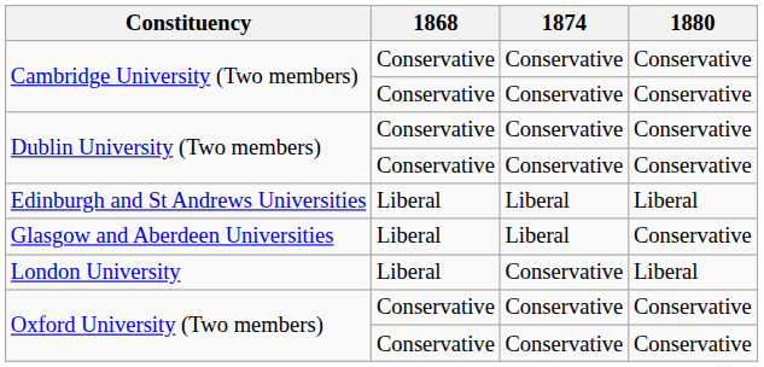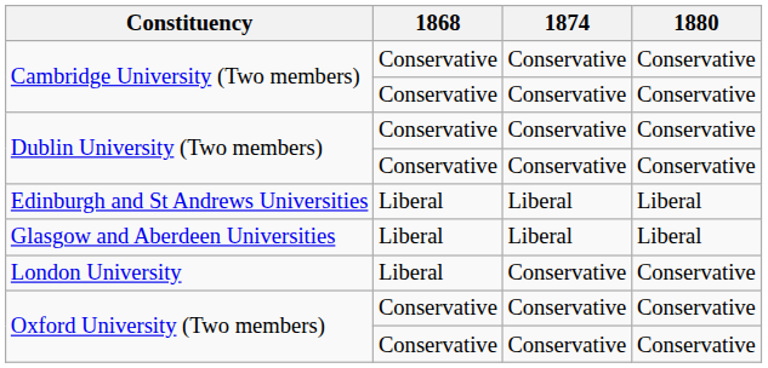Glasgow and Aberdeen Universities | 1880: Conservative -> Liberal
London University | 1880: Liberal -> Conservative
